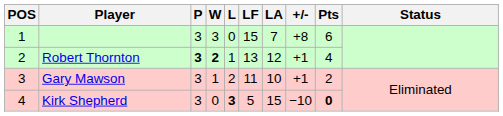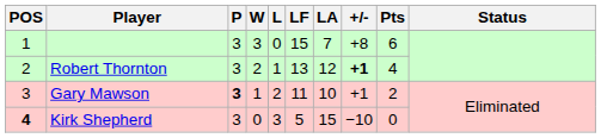Robert Thornton | P: bold -> normal
Robert Thornton | W: bold -> normal
Robert Thornton | +/-: normal -> bold
Gary Mawson | P: normal -> bold
Kirk Shepherd | POS: normal -> bold
Kirk Shepherd | L: bold -> normal
Kirk Shepherd | Pts: bold -> normal
